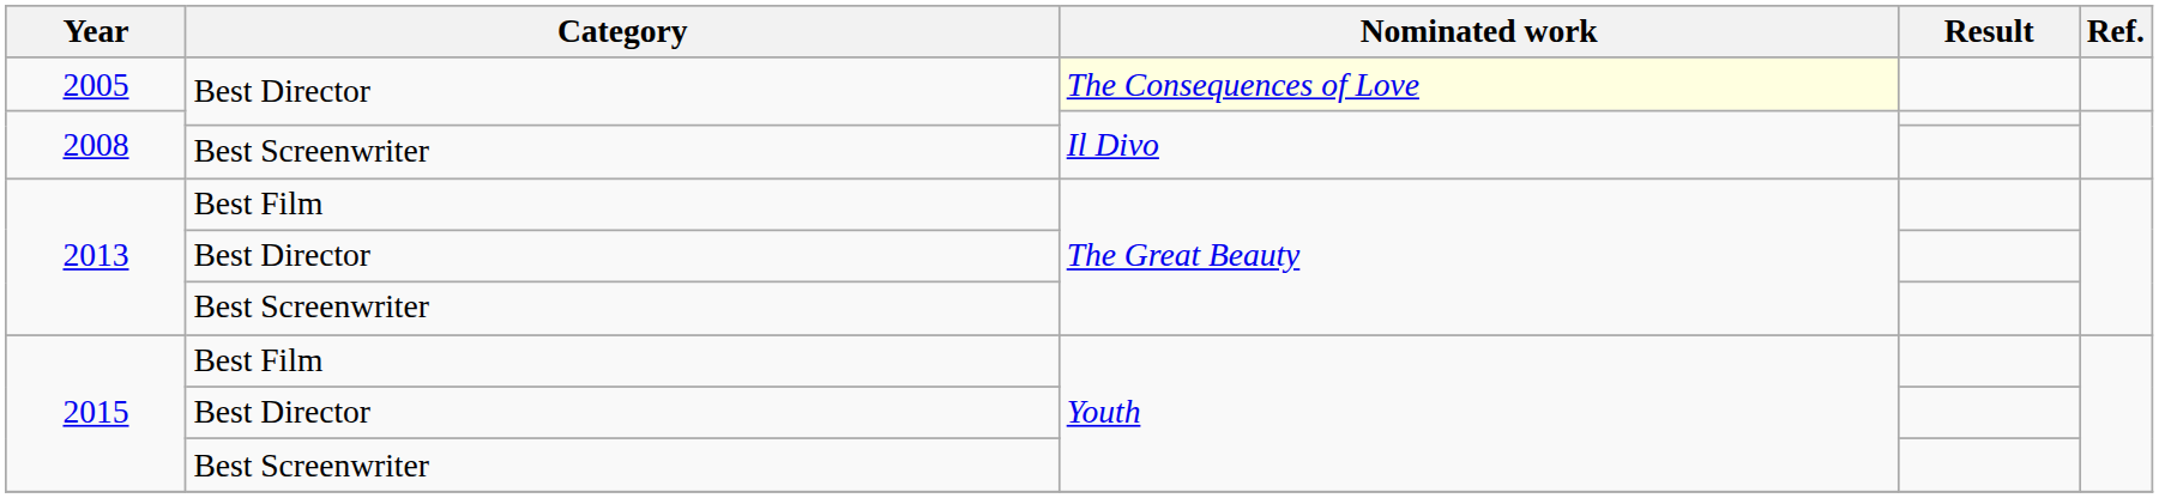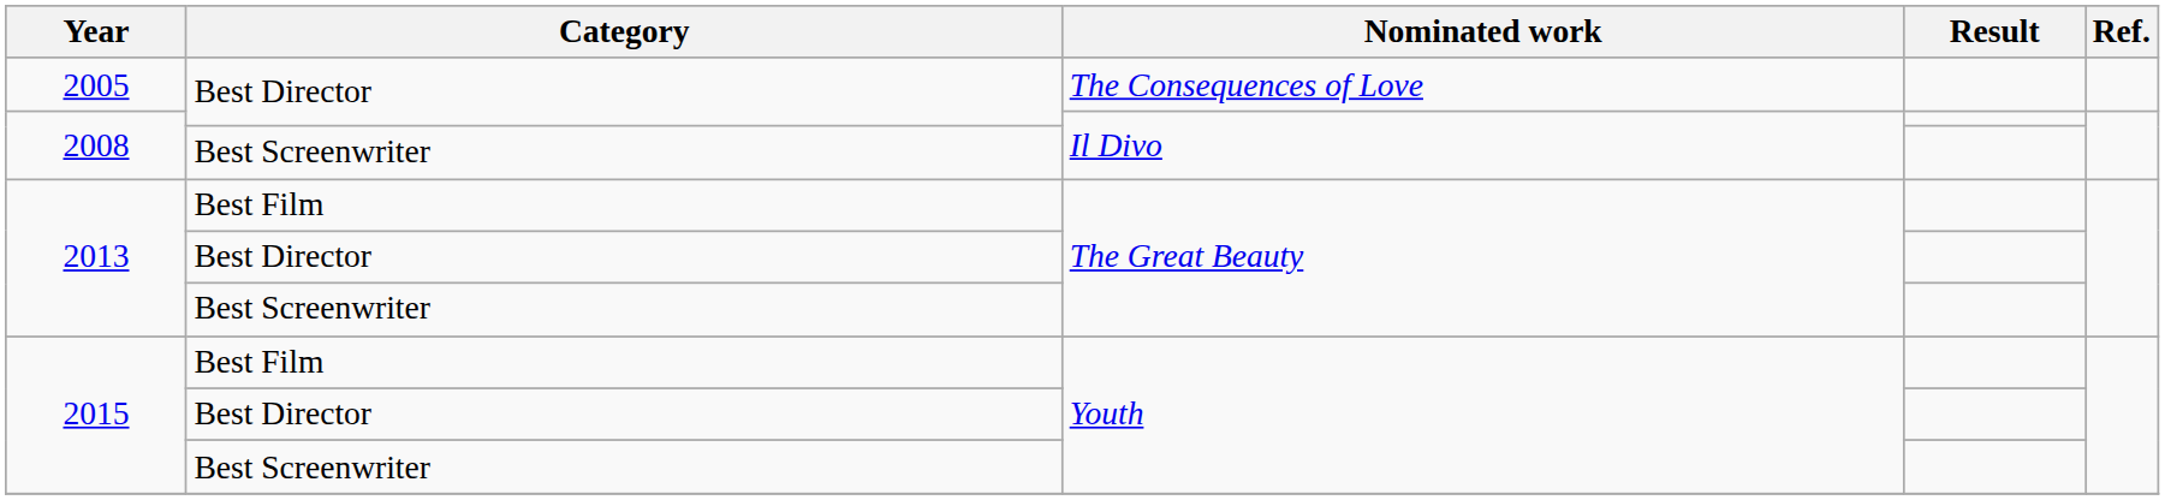2005 | Nominated work: lightyellow background -> no background
